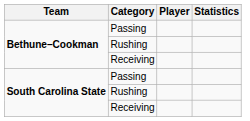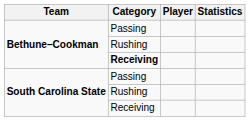Bethune–Cookman / Receiving | Category: normal -> bold
